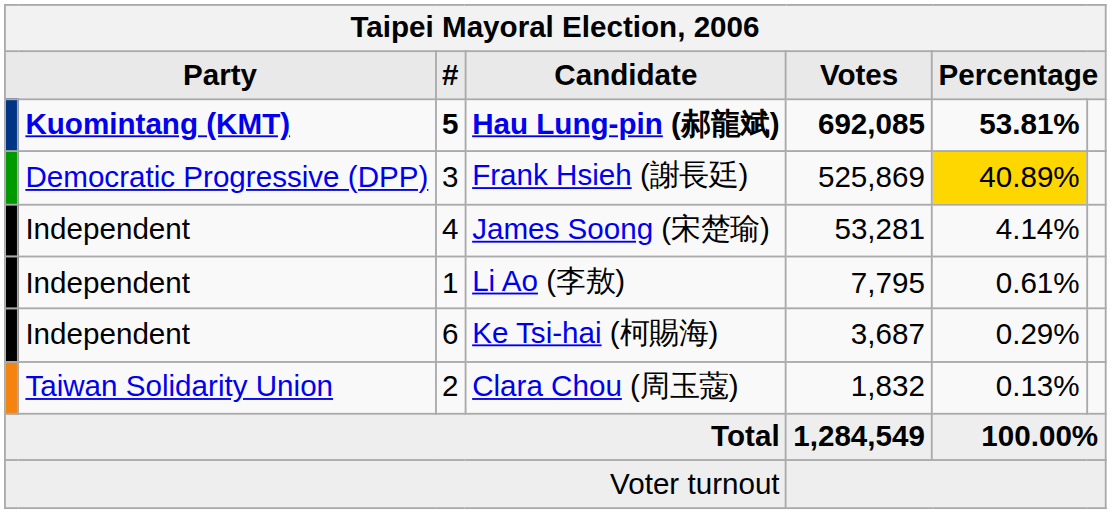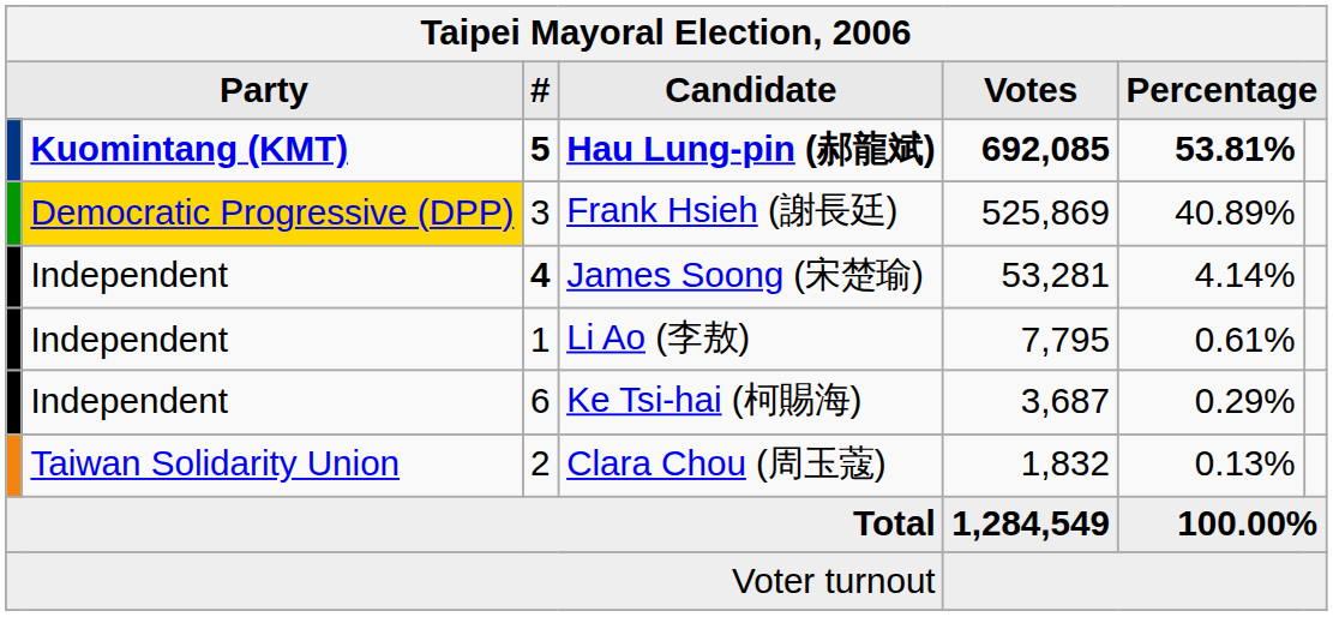Frank Hsieh (謝長廷) | column 2: no background -> gold background
Frank Hsieh (謝長廷) | column 6: gold background -> no background
James Soong (宋楚瑜) | #: normal -> bold
